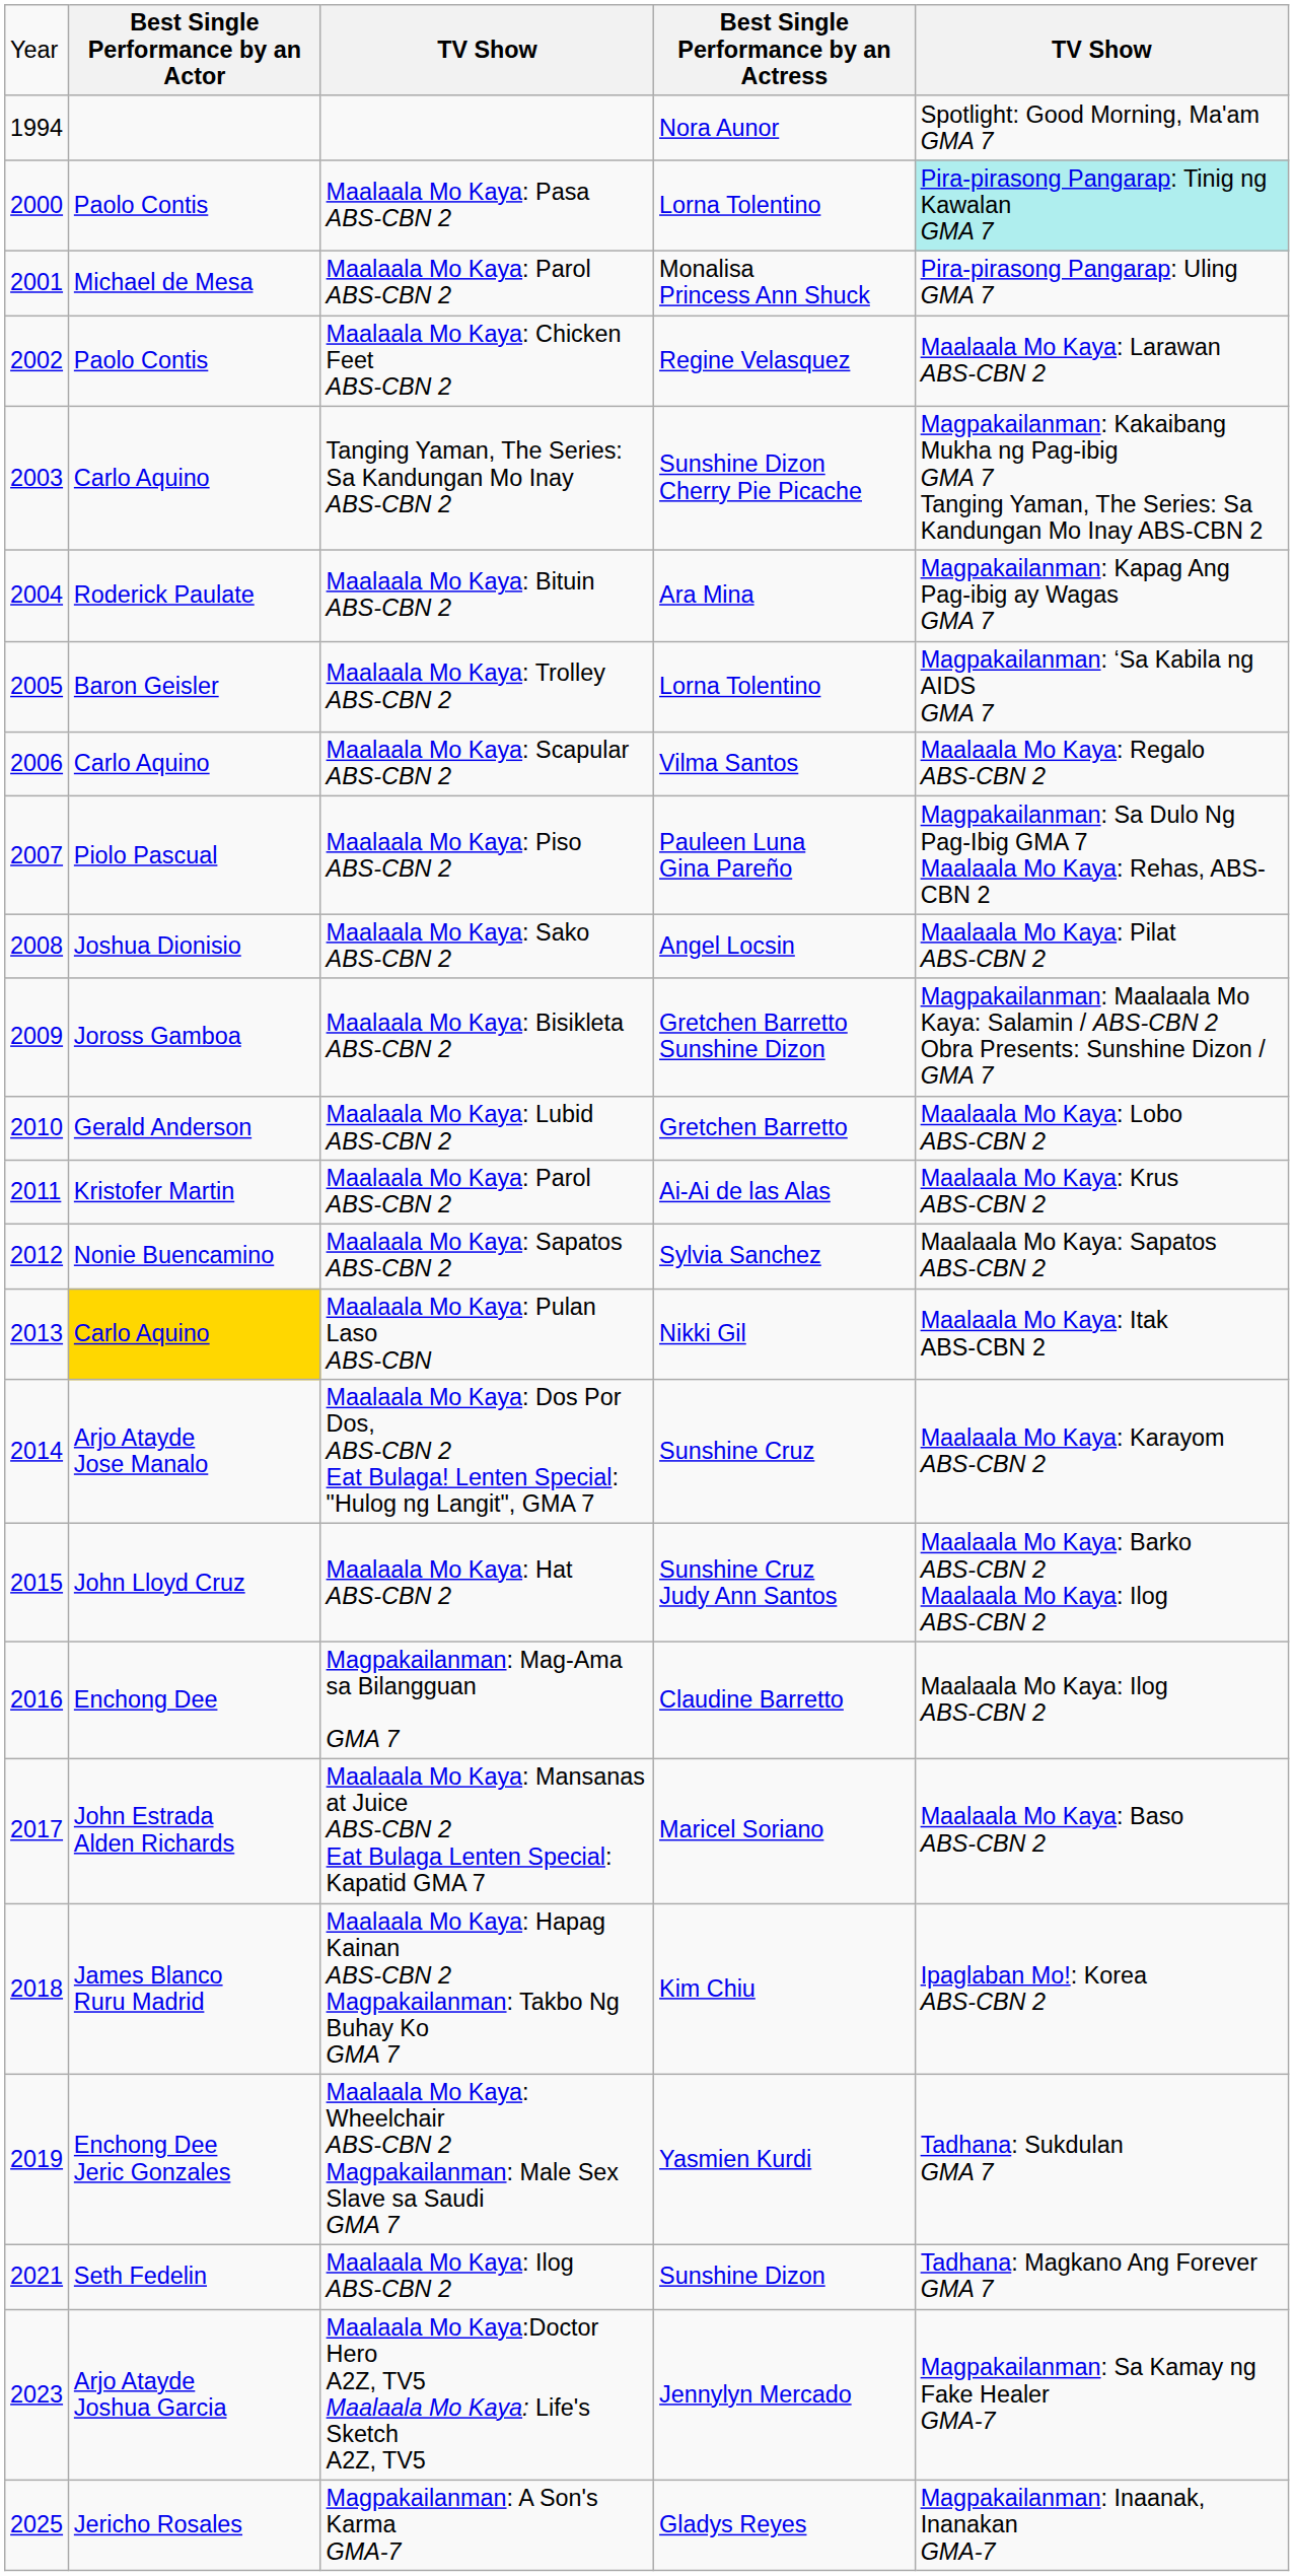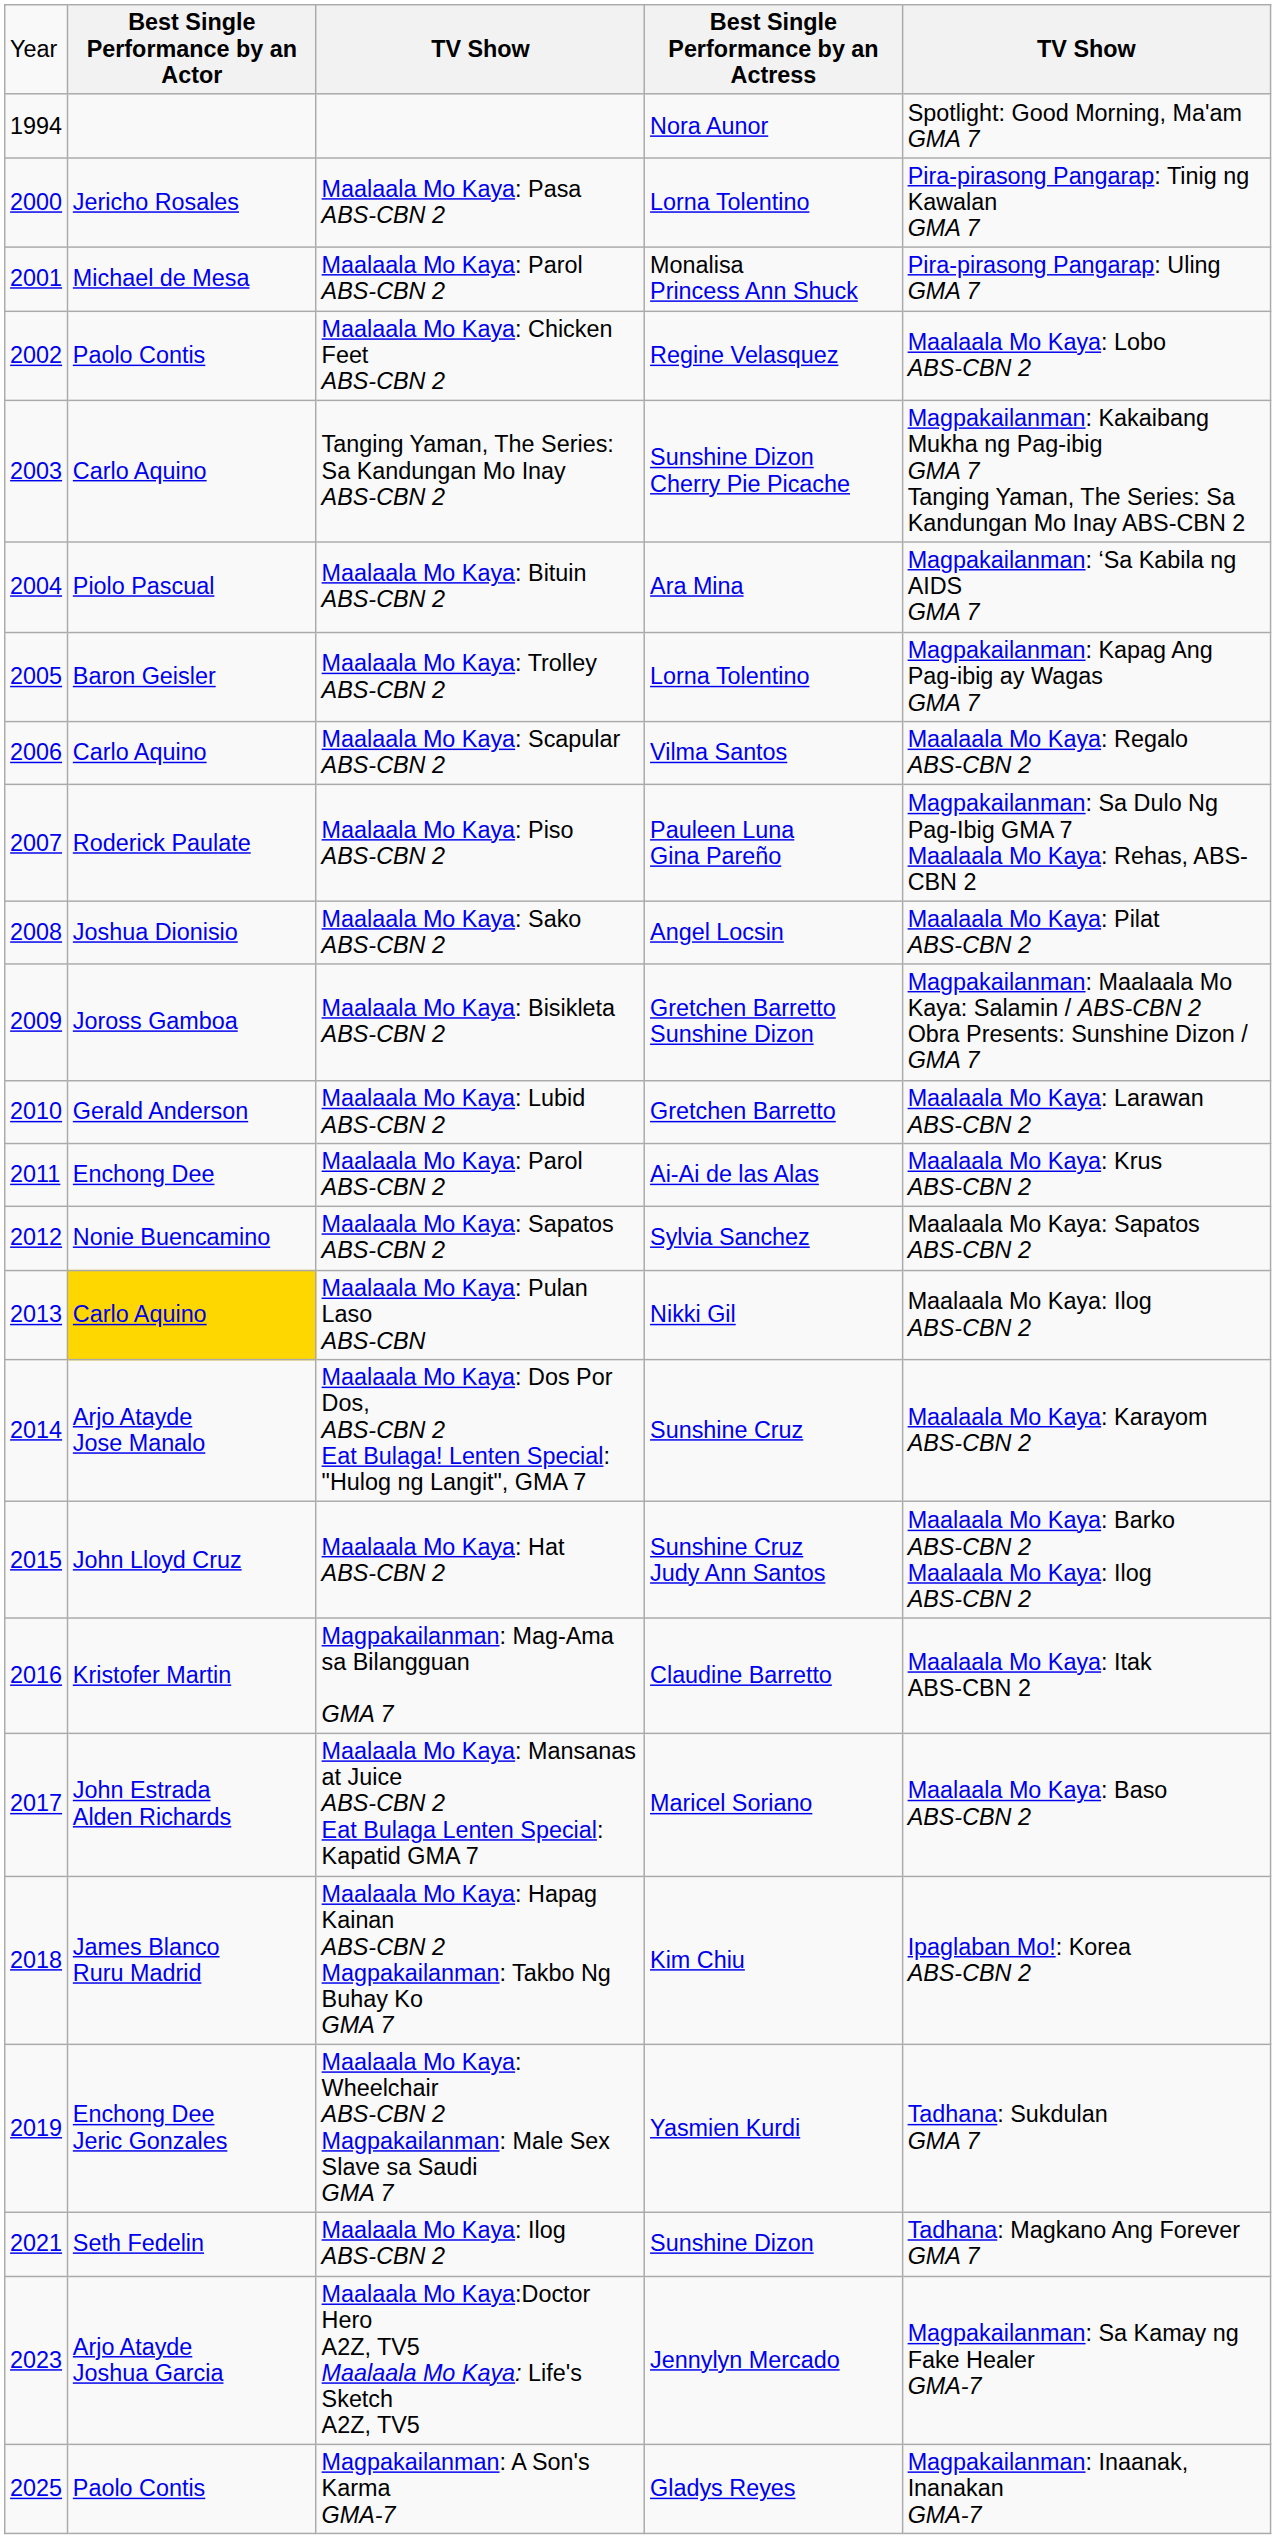Maalaala Mo Kaya: Pasa ABS-CBN 2 | column 2: Paolo Contis -> Jericho Rosales
Maalaala Mo Kaya: Pasa ABS-CBN 2 | column 5: paleturquoise background -> no background
Maalaala Mo Kaya: Chicken Feet ABS-CBN 2 | column 5: Maalaala Mo Kaya: Larawan ABS-CBN 2 -> Maalaala Mo Kaya: Lobo ABS-CBN 2
Maalaala Mo Kaya: Bituin ABS-CBN 2 | column 2: Roderick Paulate -> Piolo Pascual
Maalaala Mo Kaya: Bituin ABS-CBN 2 | column 5: Magpakailanman: Kapag Ang Pag-ibig ay Wagas GMA 7 -> Magpakailanman: ‘Sa Kabila ng AIDS GMA 7
Maalaala Mo Kaya: Trolley ABS-CBN 2 | column 5: Magpakailanman: ‘Sa Kabila ng AIDS GMA 7 -> Magpakailanman: Kapag Ang Pag-ibig ay Wagas GMA 7
Maalaala Mo Kaya: Piso ABS-CBN 2 | column 2: Piolo Pascual -> Roderick Paulate
Maalaala Mo Kaya: Lubid ABS-CBN 2 | column 5: Maalaala Mo Kaya: Lobo ABS-CBN 2 -> Maalaala Mo Kaya: Larawan ABS-CBN 2
Maalaala Mo Kaya: Parol ABS-CBN 2 / Ai-Ai de las Alas | column 2: Kristofer Martin -> Enchong Dee
Maalaala Mo Kaya: Pulan Laso ABS-CBN | column 5: Maalaala Mo Kaya: Itak ABS-CBN 2 -> Maalaala Mo Kaya: Ilog ABS-CBN 2
Magpakailanman: Mag-Ama sa Bilangguan GMA 7 | column 2: Enchong Dee -> Kristofer Martin
Magpakailanman: Mag-Ama sa Bilangguan GMA 7 | column 5: Maalaala Mo Kaya: Ilog ABS-CBN 2 -> Maalaala Mo Kaya: Itak ABS-CBN 2
Magpakailanman: A Son's Karma GMA-7 | column 2: Jericho Rosales -> Paolo Contis
